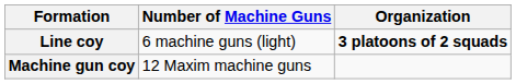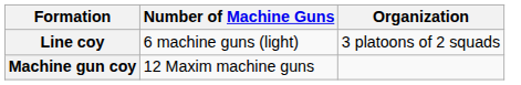Line coy | Organization: bold -> normal
